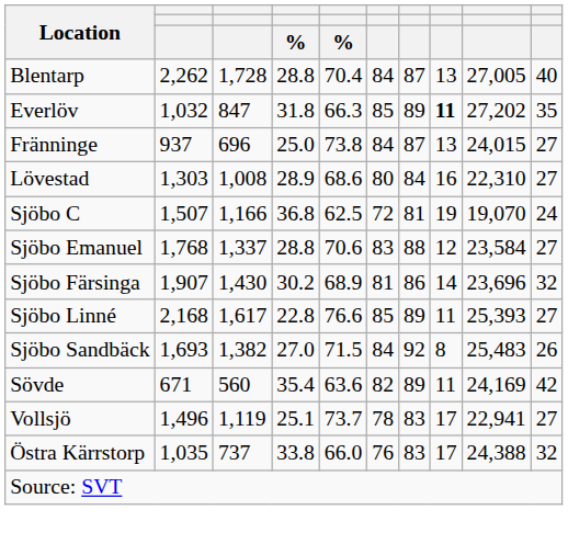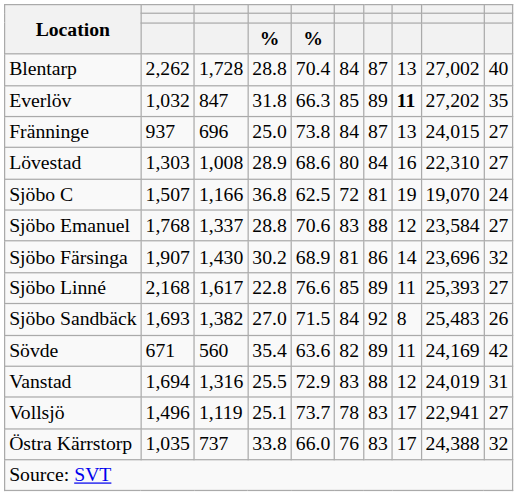Blentarp | column 9: 27,005 -> 27,002
+ row: Vanstad | 1,694 | 1,316 | 25.5 | 72.9 | 83 | 88 | 12 | 24,019 | 31
